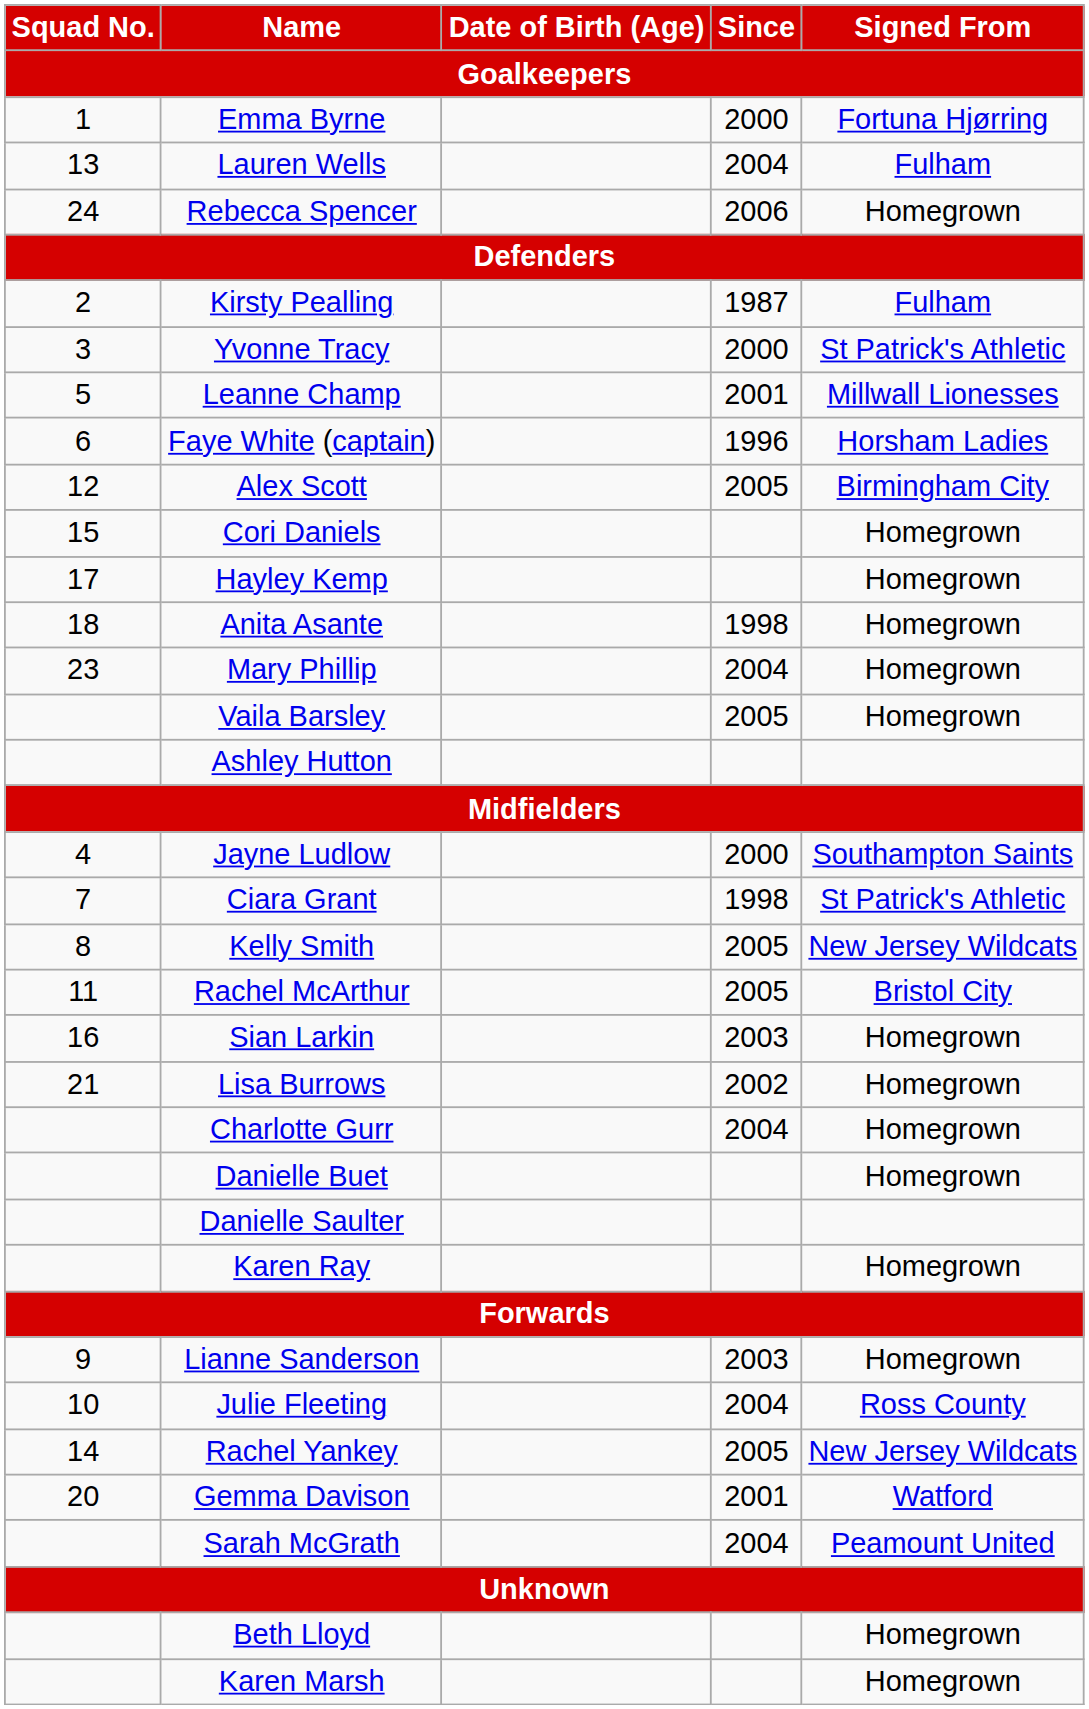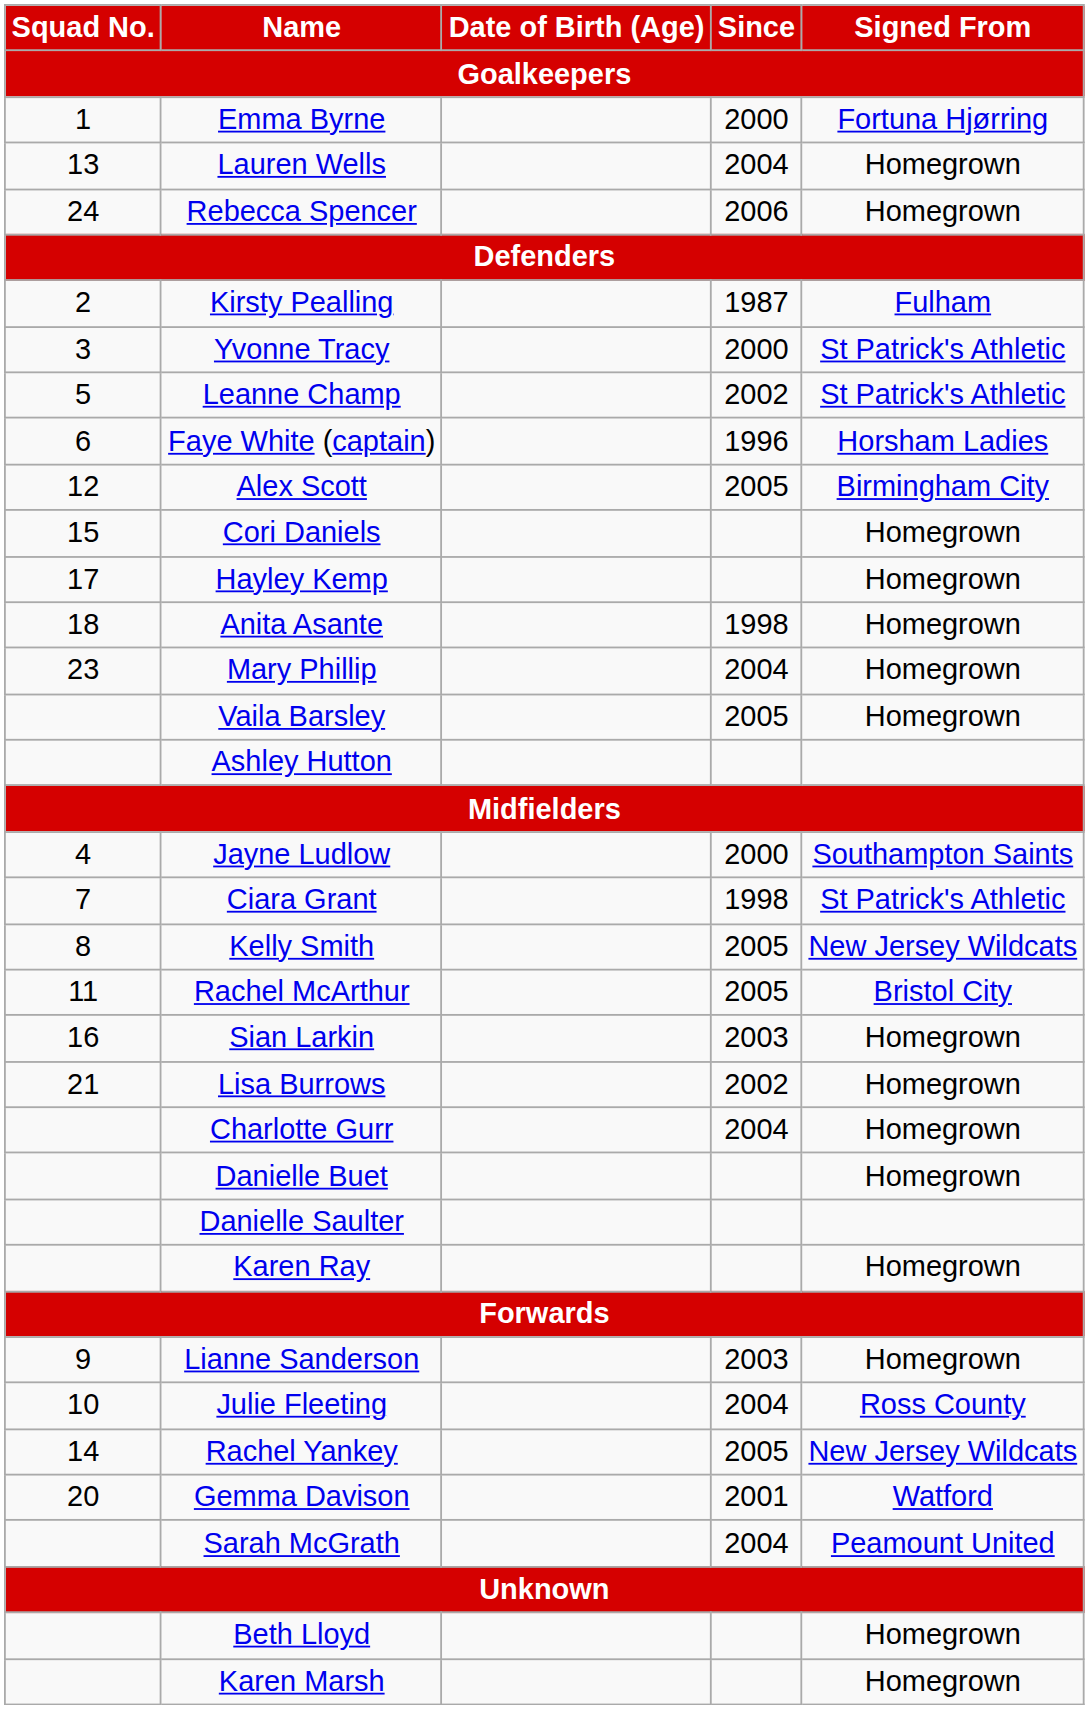Lauren Wells | Signed From: Fulham -> Homegrown
Leanne Champ | Since: 2001 -> 2002
Leanne Champ | Signed From: Millwall Lionesses -> St Patrick's Athletic
